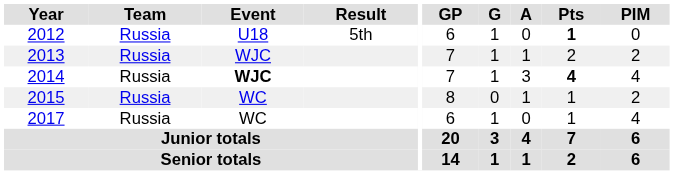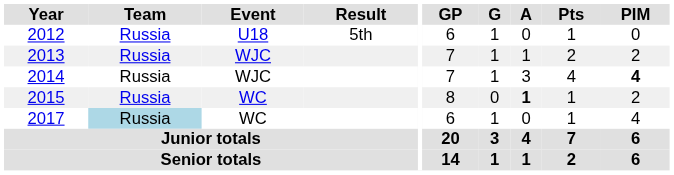2012 | Pts: bold -> normal
2014 | Event: bold -> normal
2014 | Pts: bold -> normal
2014 | PIM: normal -> bold
2015 | A: normal -> bold
2017 | Team: no background -> lightblue background
